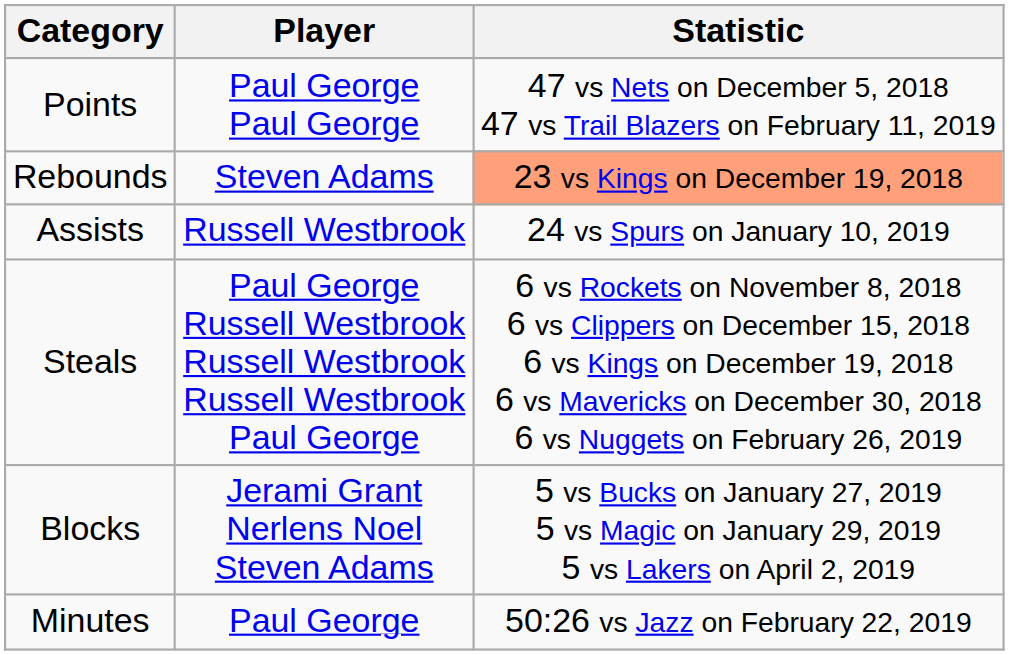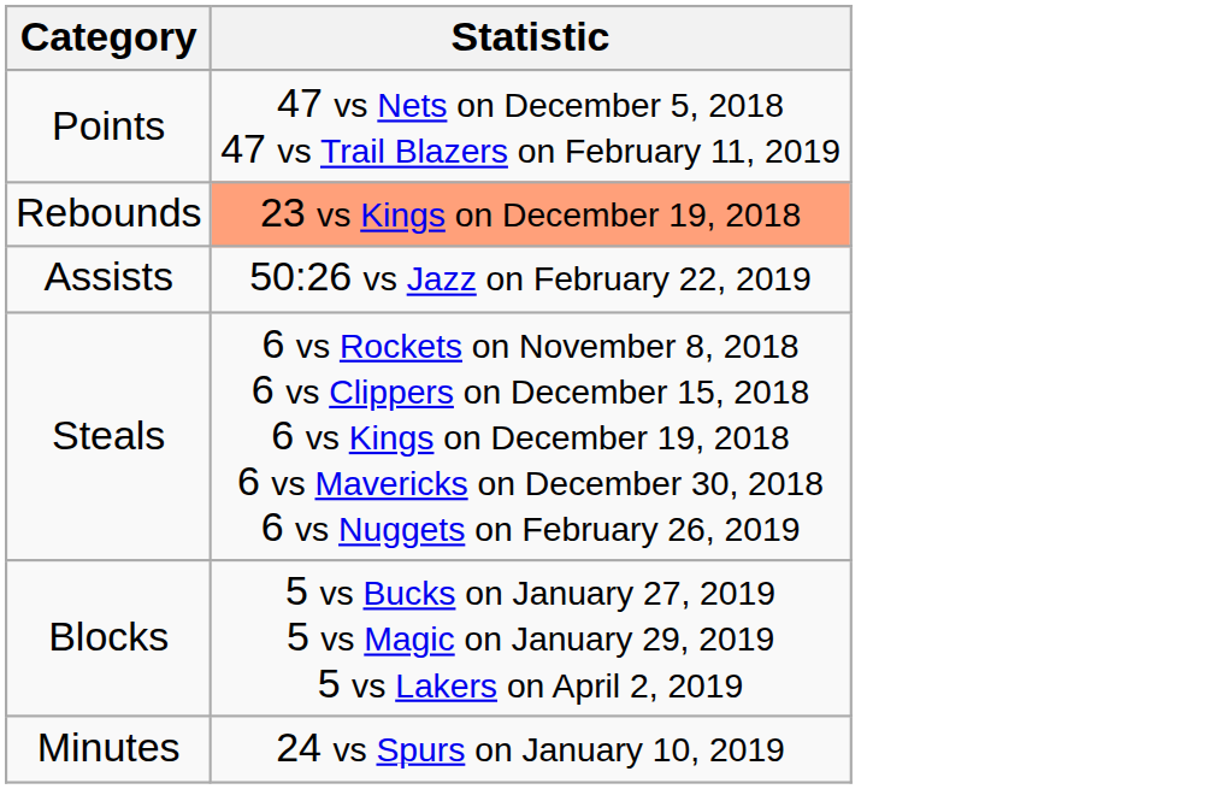- column: Player | Paul George Paul George | Steven Adams | Russell Westbrook | Paul George Russell Westbrook Russell Westbrook Russell Westbrook Paul George | Jerami Grant Nerlens Noel Steven Adams | Paul George
Assists | Statistic: 24 vs Spurs on January 10, 2019 -> 50:26 vs Jazz on February 22, 2019
Minutes | Statistic: 50:26 vs Jazz on February 22, 2019 -> 24 vs Spurs on January 10, 2019
